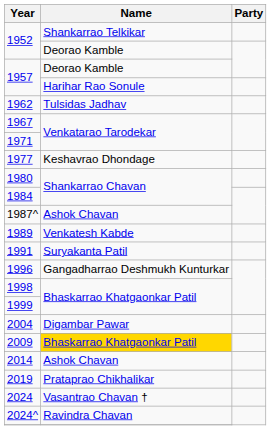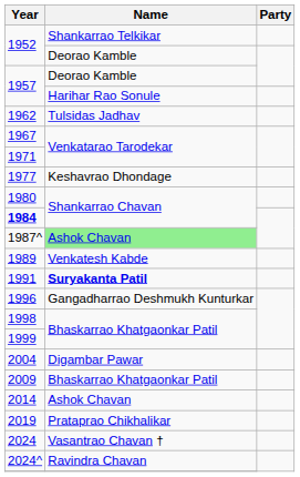1984 | Year: normal -> bold
1987^ | Name: no background -> lightgreen background
1991 | Name: normal -> bold
2009 | Name: gold background -> no background
